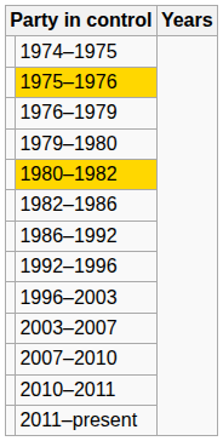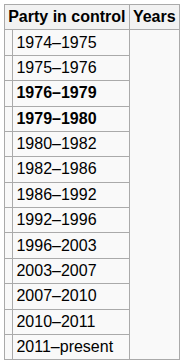1975–1976 | column 2: gold background -> no background
1976–1979 | column 2: normal -> bold
1979–1980 | column 2: normal -> bold
1980–1982 | column 2: gold background -> no background
